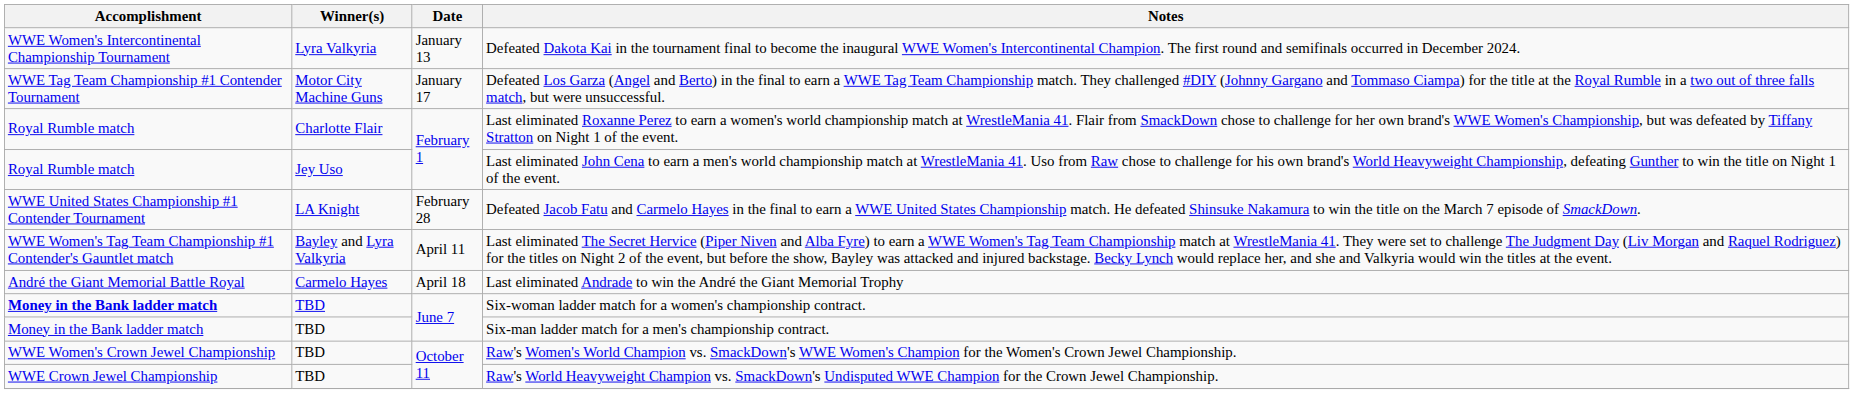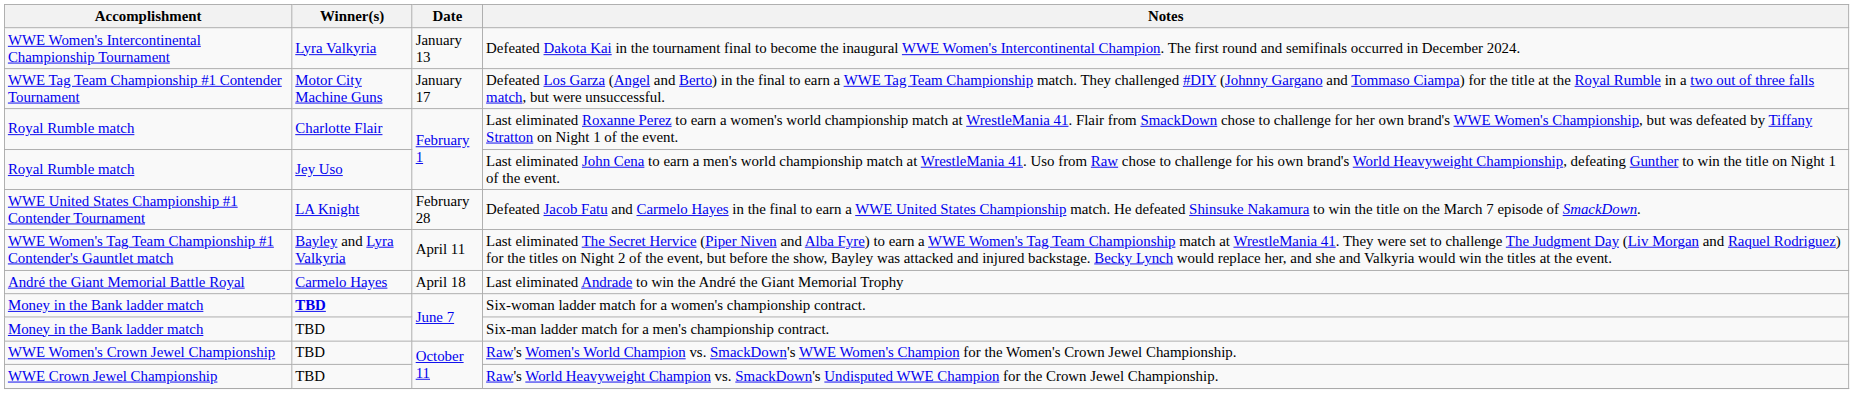Six-woman ladder match for a women's championship contract. | Accomplishment: bold -> normal
Six-woman ladder match for a women's championship contract. | Winner(s): normal -> bold
